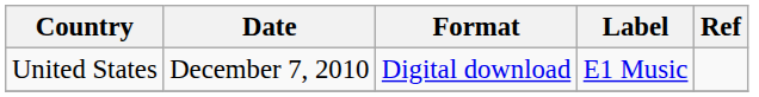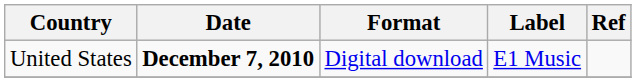United States | Date: normal -> bold
